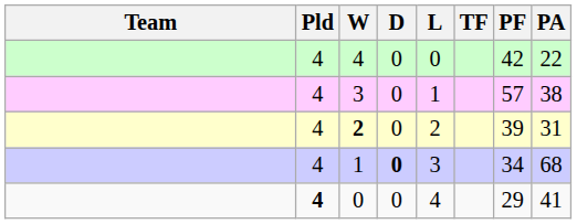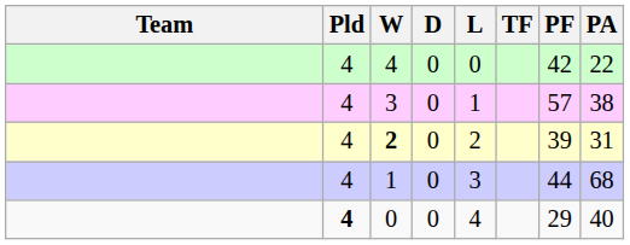row 5 | D: bold -> normal
row 5 | PF: 34 -> 44
row 6 | PA: 41 -> 40
